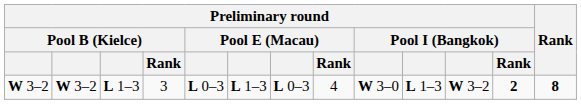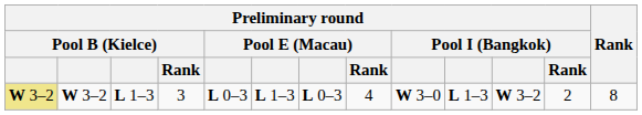row 4 | column 1: no background -> khaki background
row 4 | Preliminary round / Pool I (Bangkok) / Rank: bold -> normal
row 4 | Rank: bold -> normal
